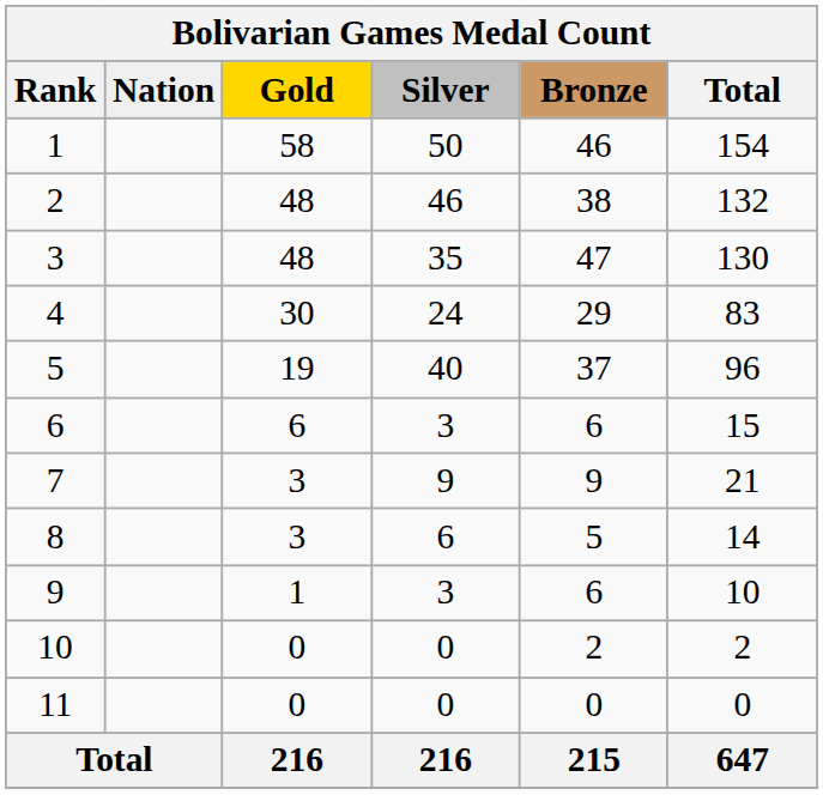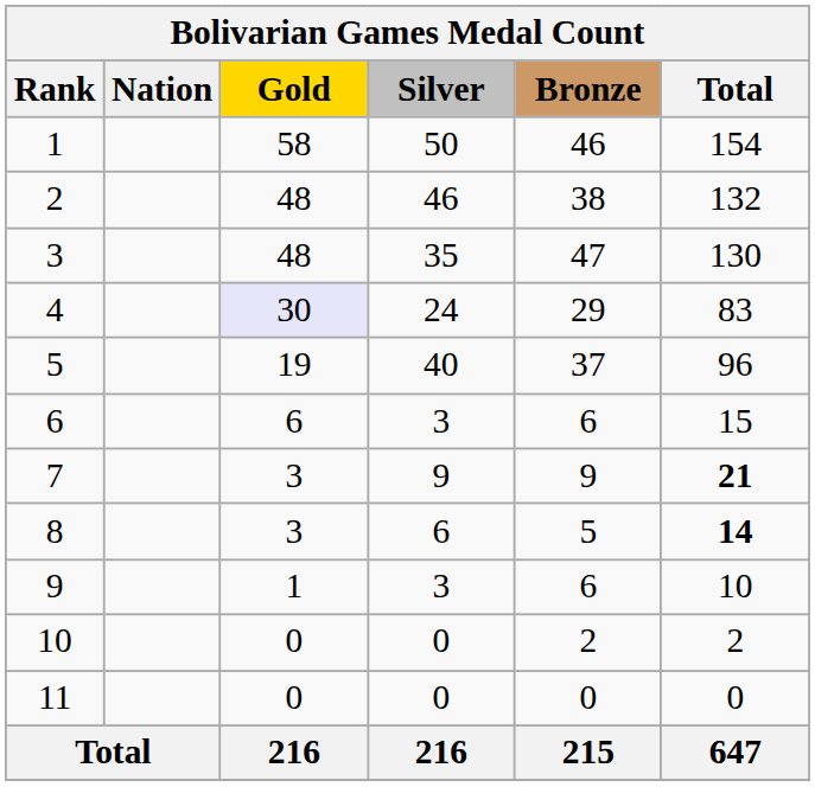4 | Gold: no background -> lavender background
7 | Total: normal -> bold
8 | Total: normal -> bold
